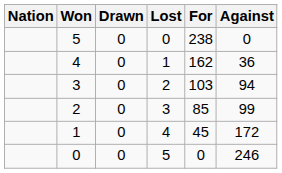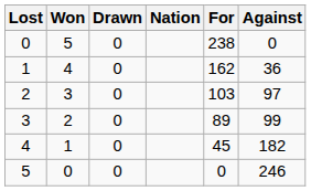columns swapped: Nation <-> Lost
row 4 | Against: 94 -> 97
row 5 | For: 85 -> 89
row 6 | Against: 172 -> 182
